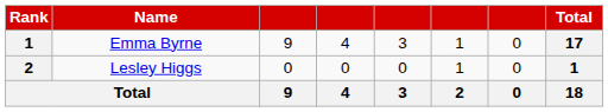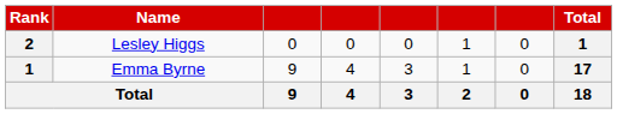rows swapped: Emma Byrne <-> Lesley Higgs
